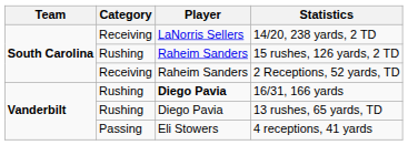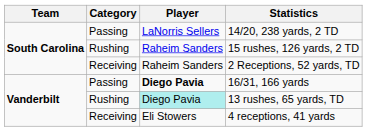14/20, 238 yards, 2 TD | Category: Receiving -> Passing
16/31, 166 yards | Category: Rushing -> Passing
13 rushes, 65 yards, TD | Player: no background -> paleturquoise background
4 receptions, 41 yards | Category: Passing -> Receiving
